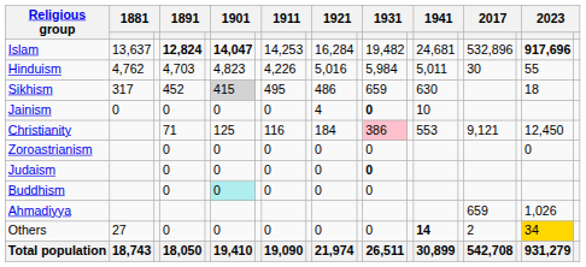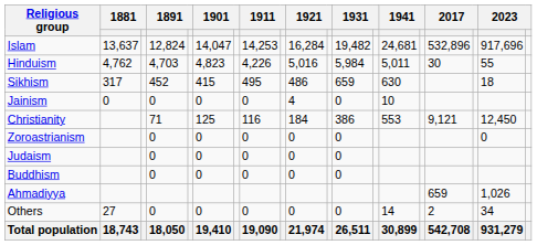Islam | column 4: bold -> normal
Islam | column 6: bold -> normal
Islam | column 18: bold -> normal
Sikhism | column 6: lightgrey background -> no background
Jainism | column 12: bold -> normal
Christianity | column 12: pink background -> no background
Judaism | column 12: bold -> normal
Buddhism | column 6: paleturquoise background -> no background
Others | column 14: bold -> normal
Others | column 18: gold background -> no background
